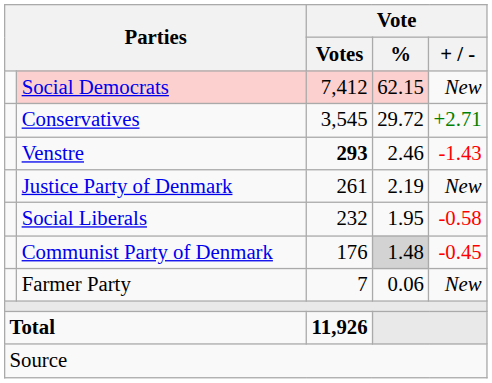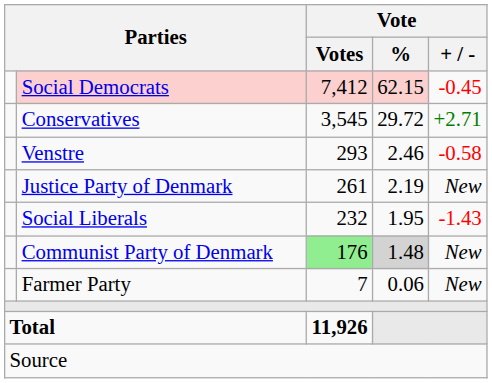Social Democrats | Vote / + / -: New -> -0.45
Venstre | Vote / Votes: bold -> normal
Venstre | Vote / + / -: -1.43 -> -0.58
Social Liberals | Vote / + / -: -0.58 -> -1.43
Communist Party of Denmark | Vote / Votes: no background -> lightgreen background
Communist Party of Denmark | Vote / + / -: -0.45 -> New
